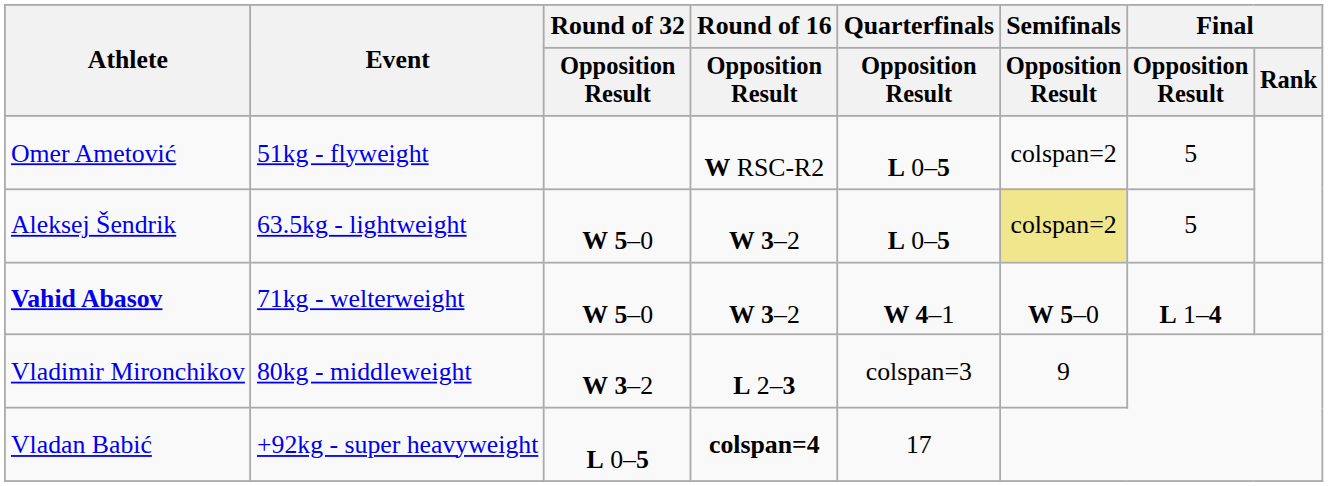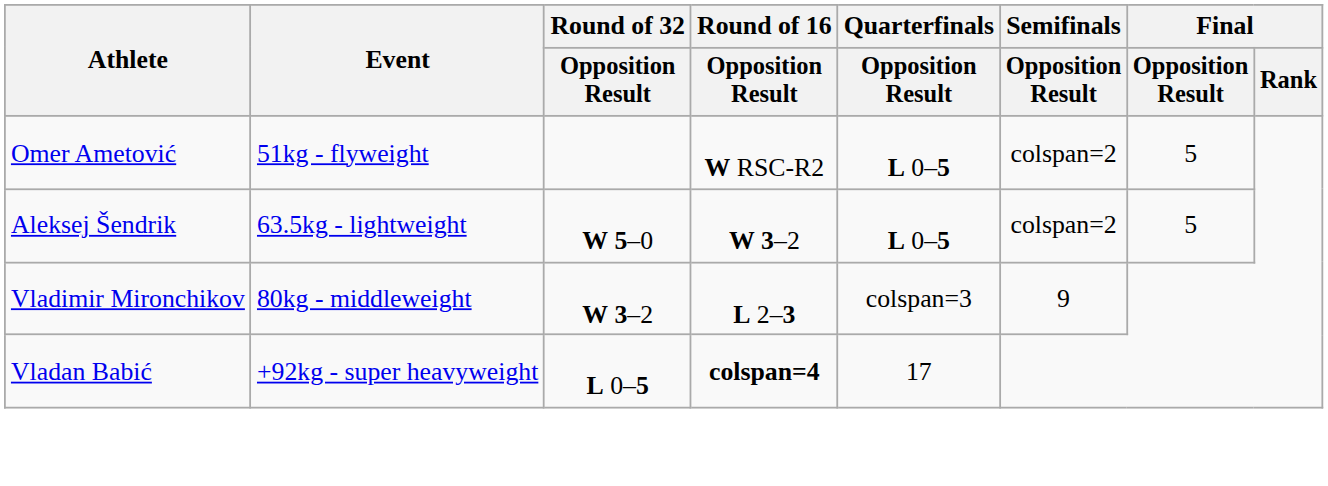Aleksej Šendrik | Semifinals / Opposition Result: khaki background -> no background
- row: Vahid Abasov | 71kg - welterweight | W 5–0 | W 3–2 | W 4–1 | W 5–0 | L 1–4
